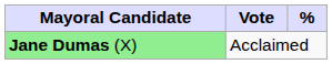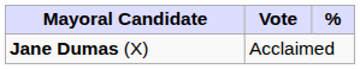Jane Dumas (X) | Mayoral Candidate: lightgreen background -> no background
